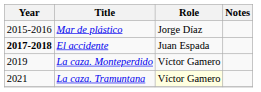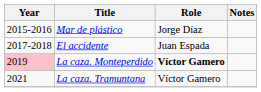El accidente | Year: bold -> normal
La caza. Monteperdido | Year: no background -> pink background
La caza. Monteperdido | Role: normal -> bold
La caza. Tramuntana | Role: lightyellow background -> no background
